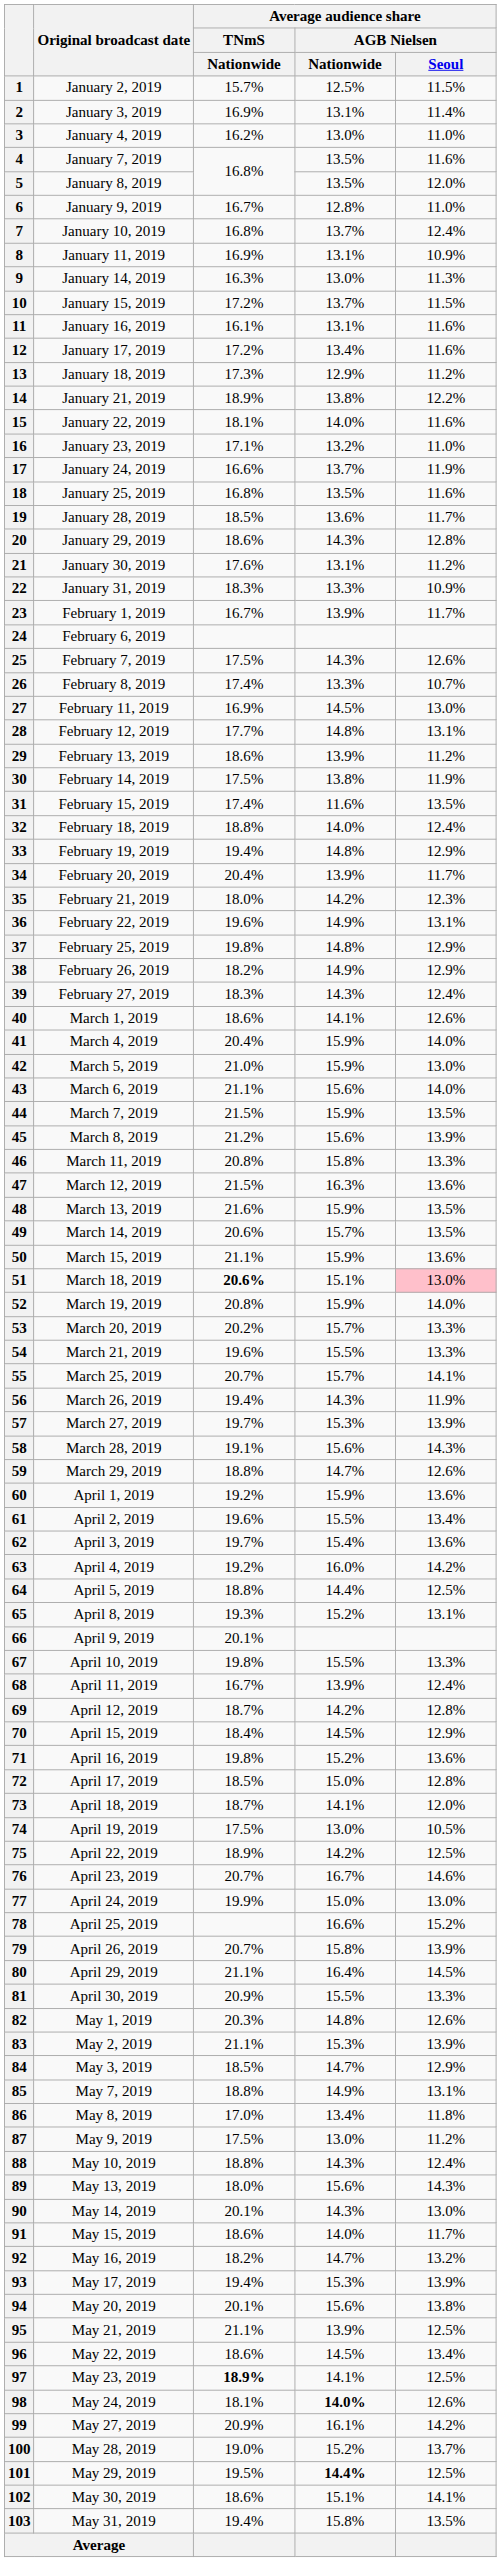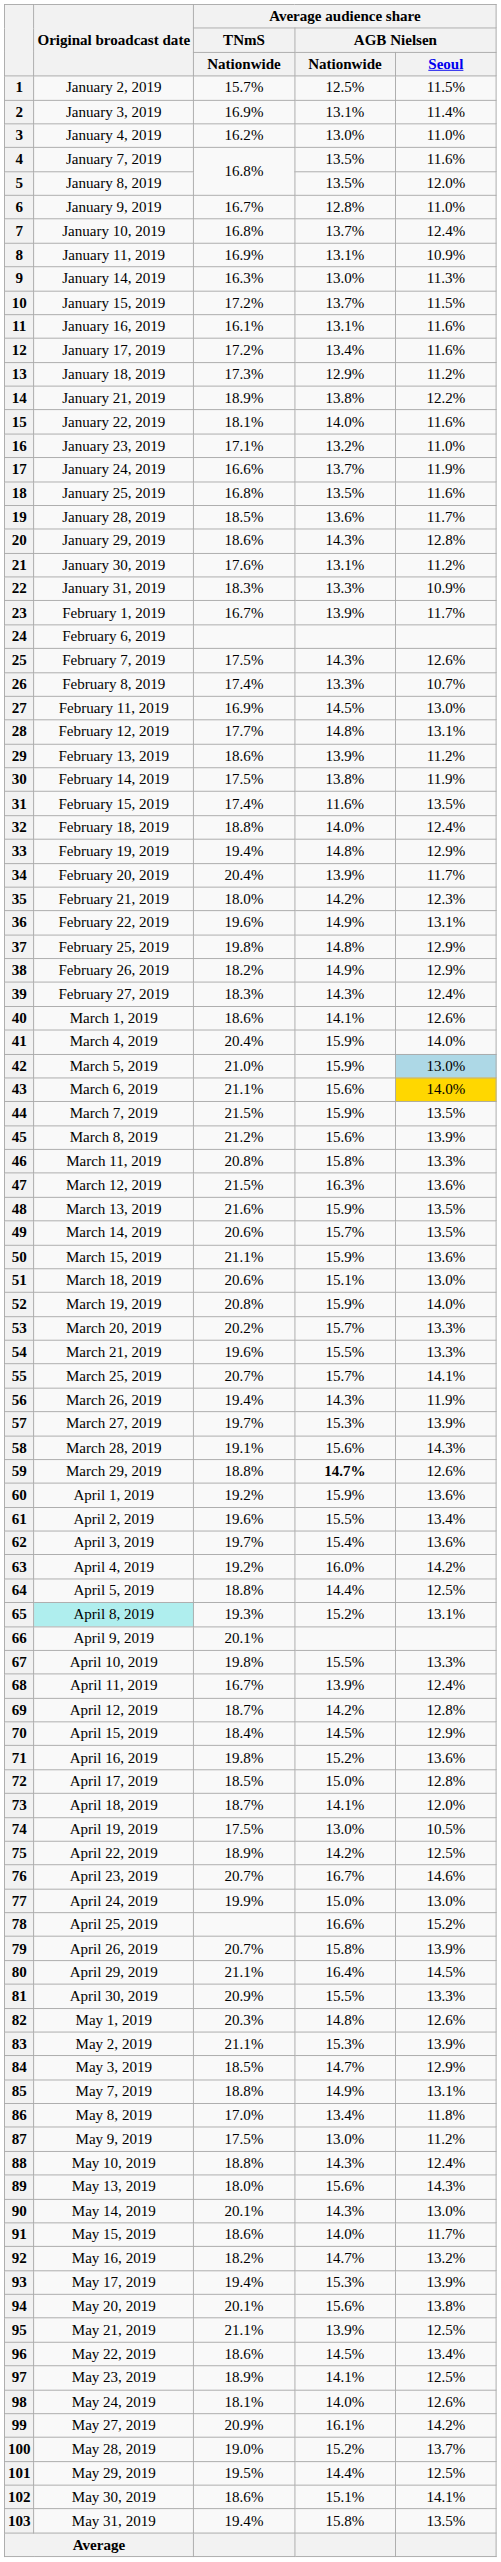42 | Average audience share / AGB Nielsen / Seoul: no background -> lightblue background
43 | Average audience share / AGB Nielsen / Seoul: no background -> gold background
51 | Average audience share / TNmS / Nationwide: bold -> normal
51 | Average audience share / AGB Nielsen / Seoul: pink background -> no background
59 | Average audience share / AGB Nielsen / Nationwide: normal -> bold
65 | Original broadcast date: no background -> paleturquoise background
97 | Average audience share / TNmS / Nationwide: bold -> normal
98 | Average audience share / AGB Nielsen / Nationwide: bold -> normal
101 | Average audience share / AGB Nielsen / Nationwide: bold -> normal
